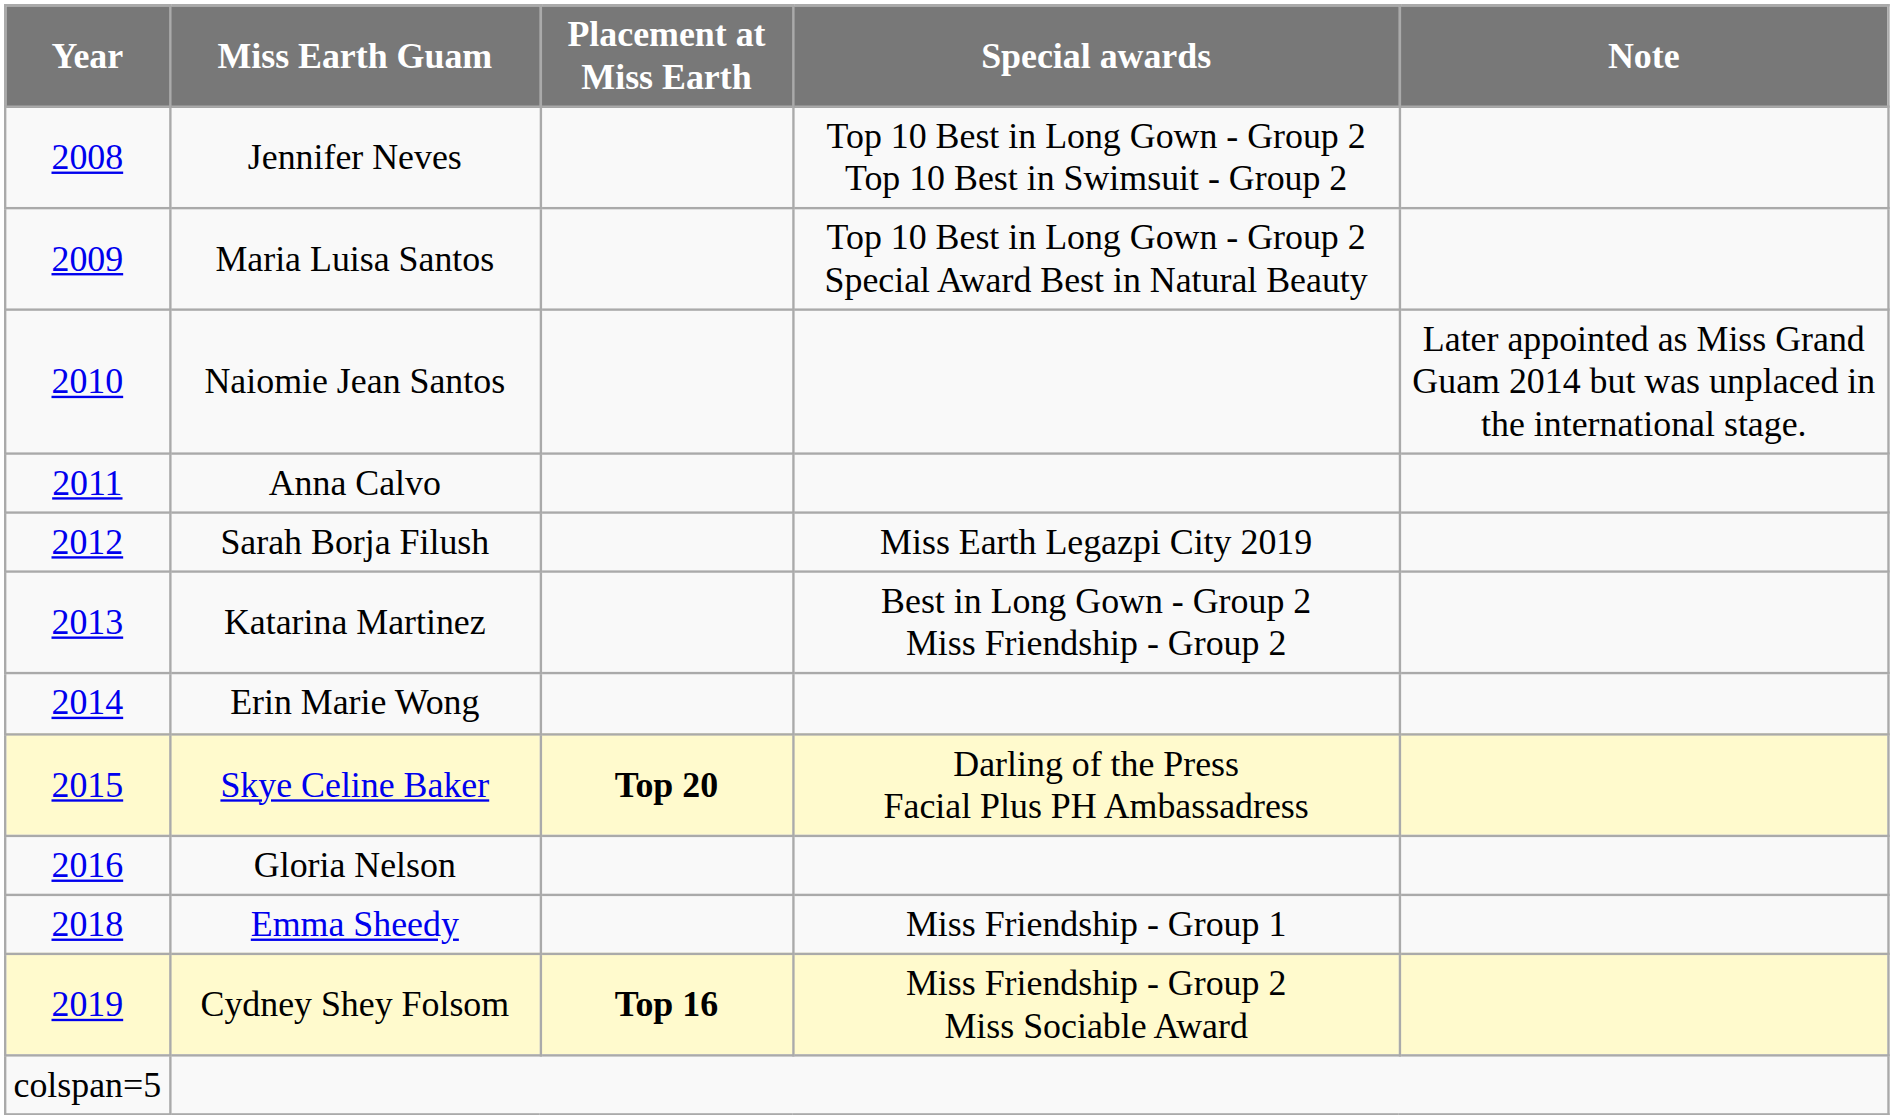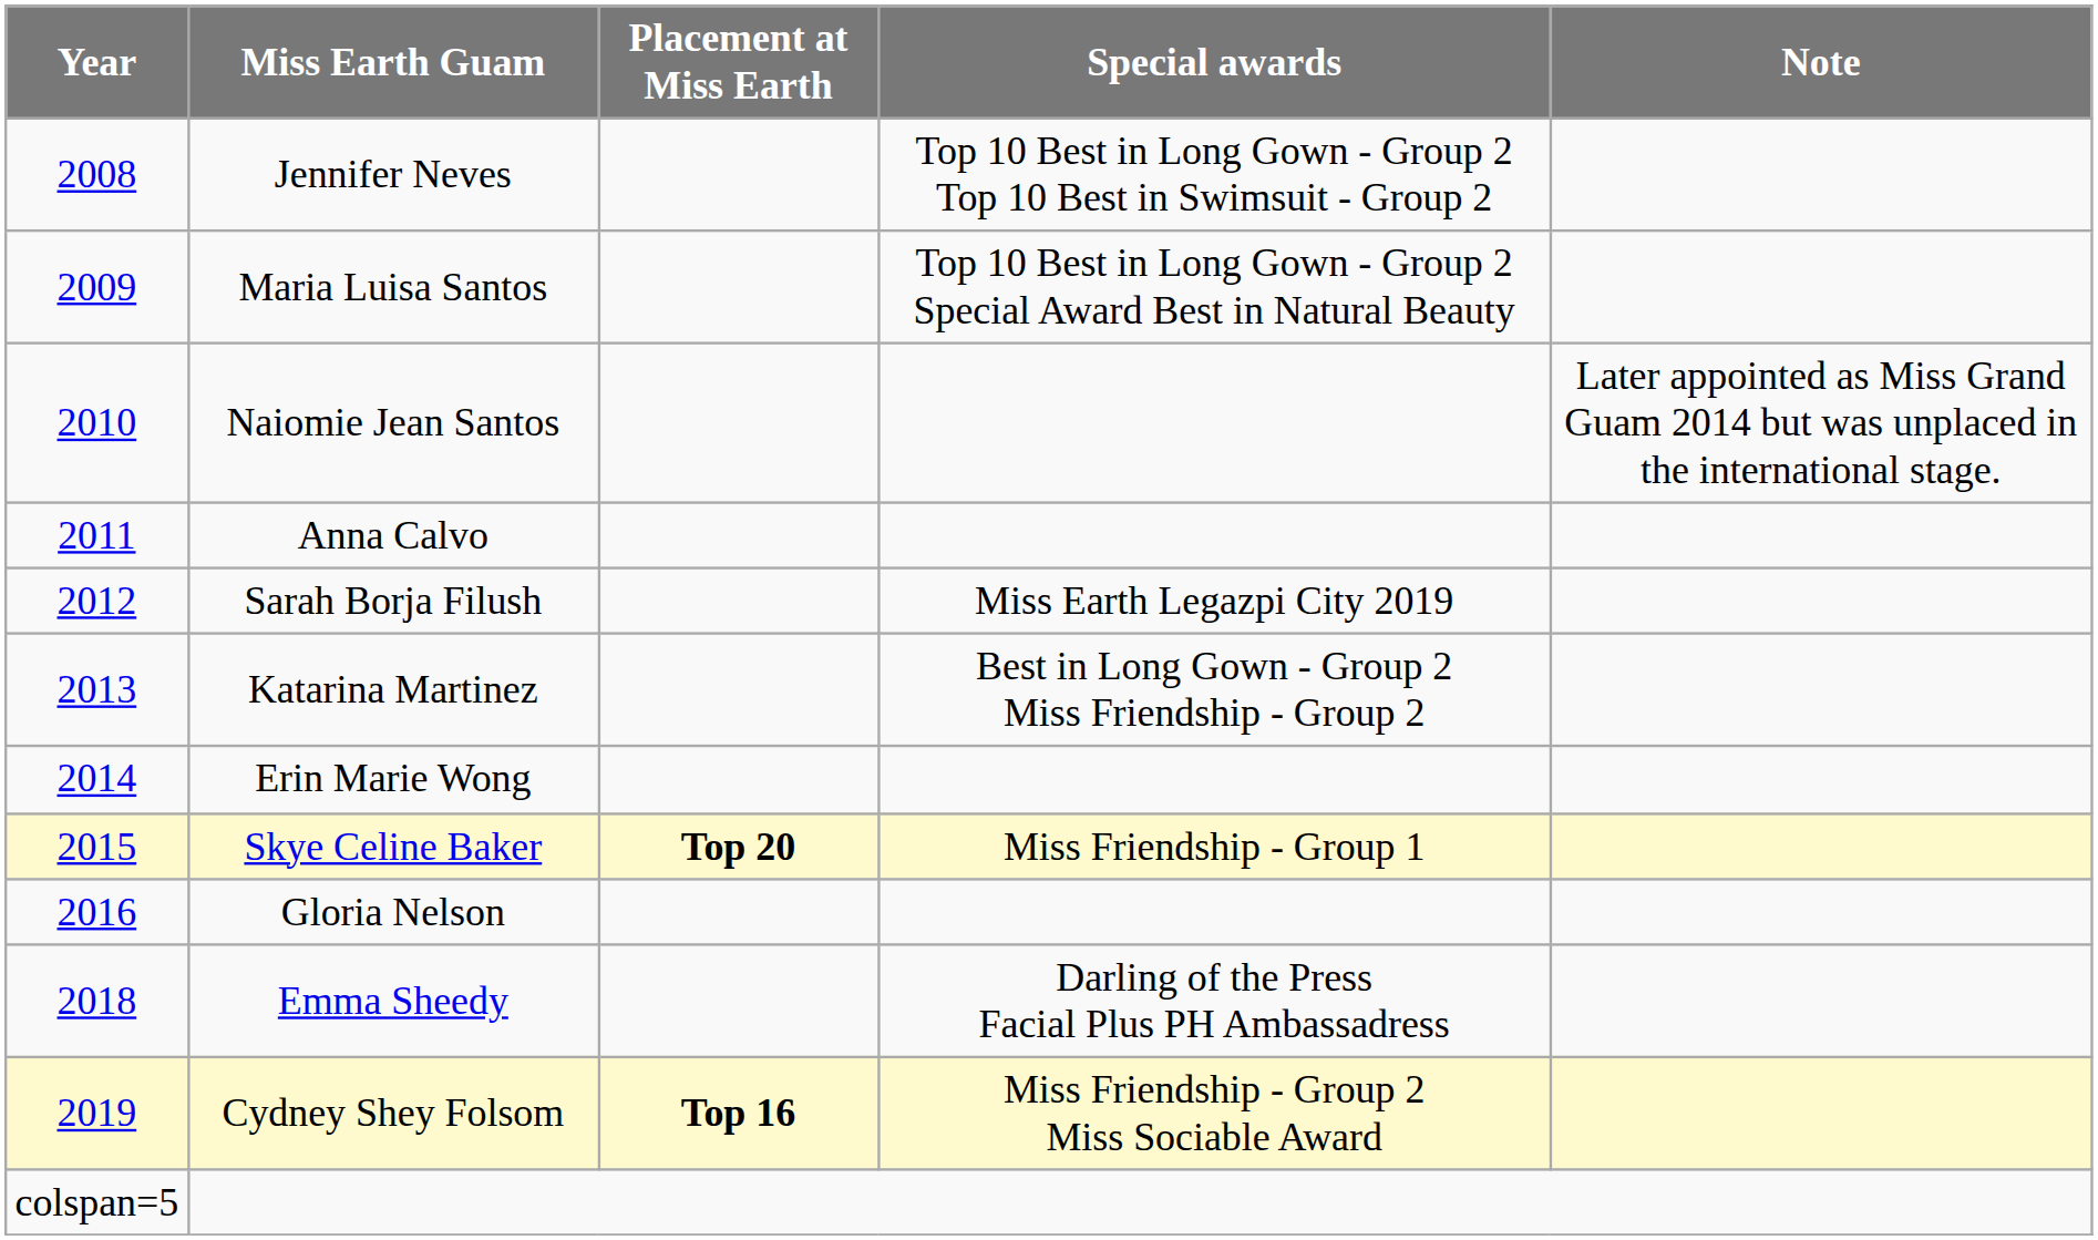Skye Celine Baker | Special awards: Darling of the Press Facial Plus PH Ambassadress -> Miss Friendship - Group 1
Emma Sheedy | Special awards: Miss Friendship - Group 1 -> Darling of the Press Facial Plus PH Ambassadress
